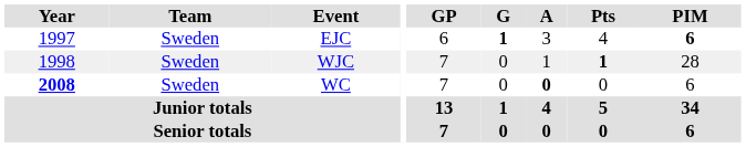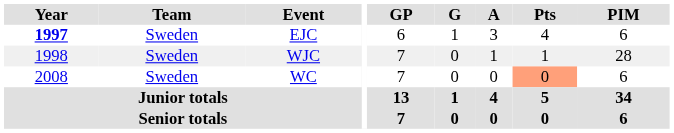EJC | Year: normal -> bold
EJC | G: bold -> normal
EJC | PIM: bold -> normal
WJC | Pts: bold -> normal
WC | Year: bold -> normal
WC | A: bold -> normal
WC | Pts: no background -> lightsalmon background
